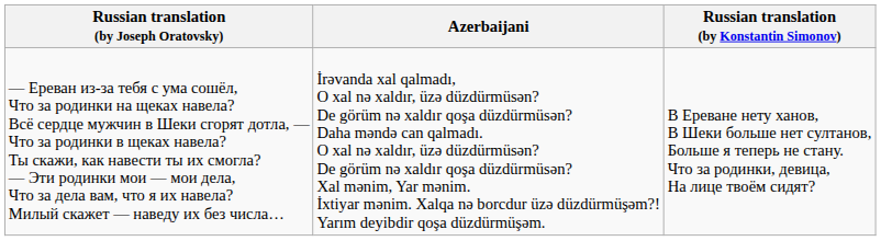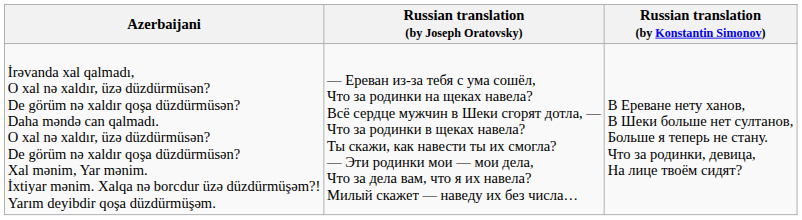columns swapped: Azerbaijani <-> Russian translation (by Joseph Oratovsky)
